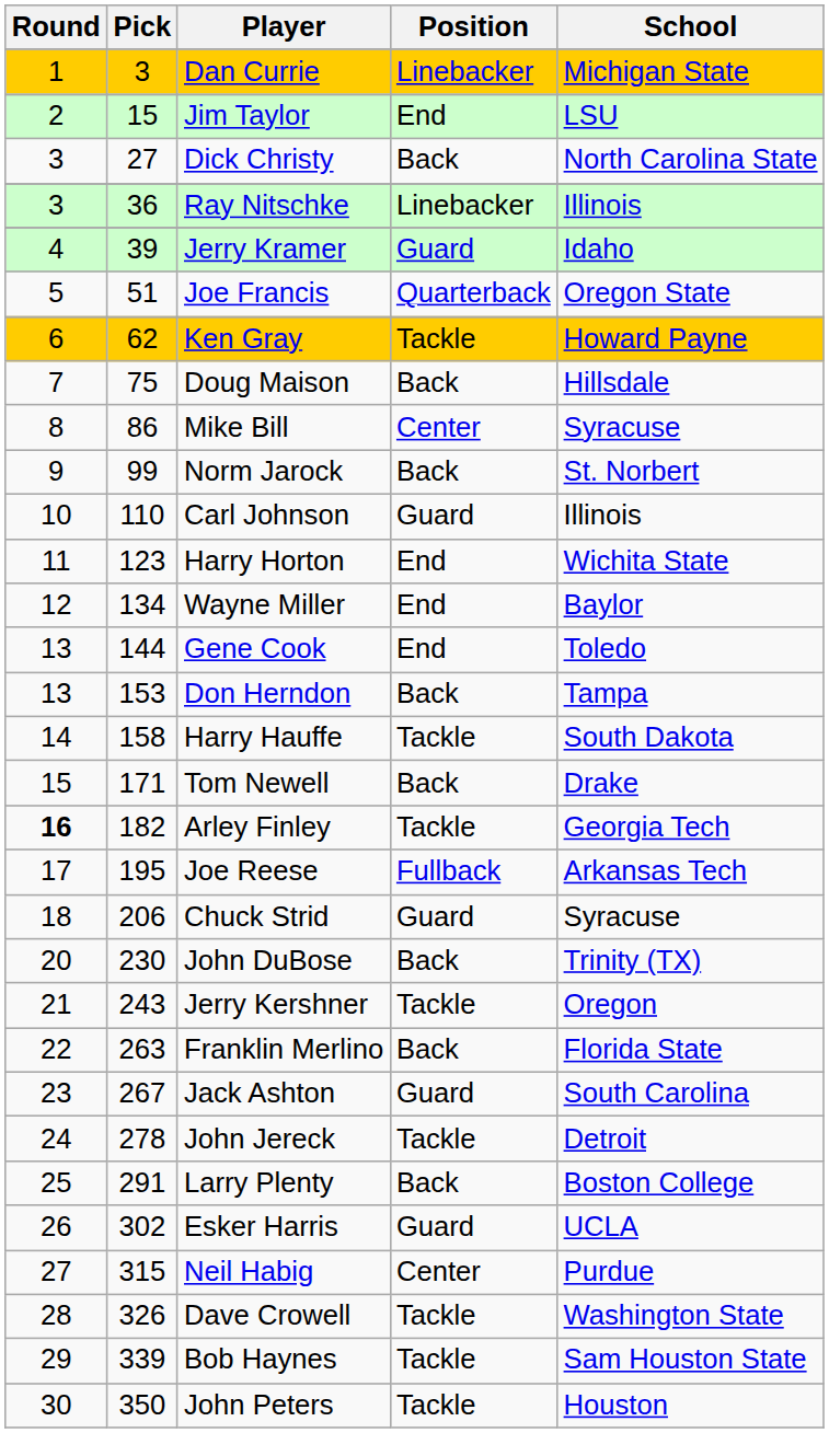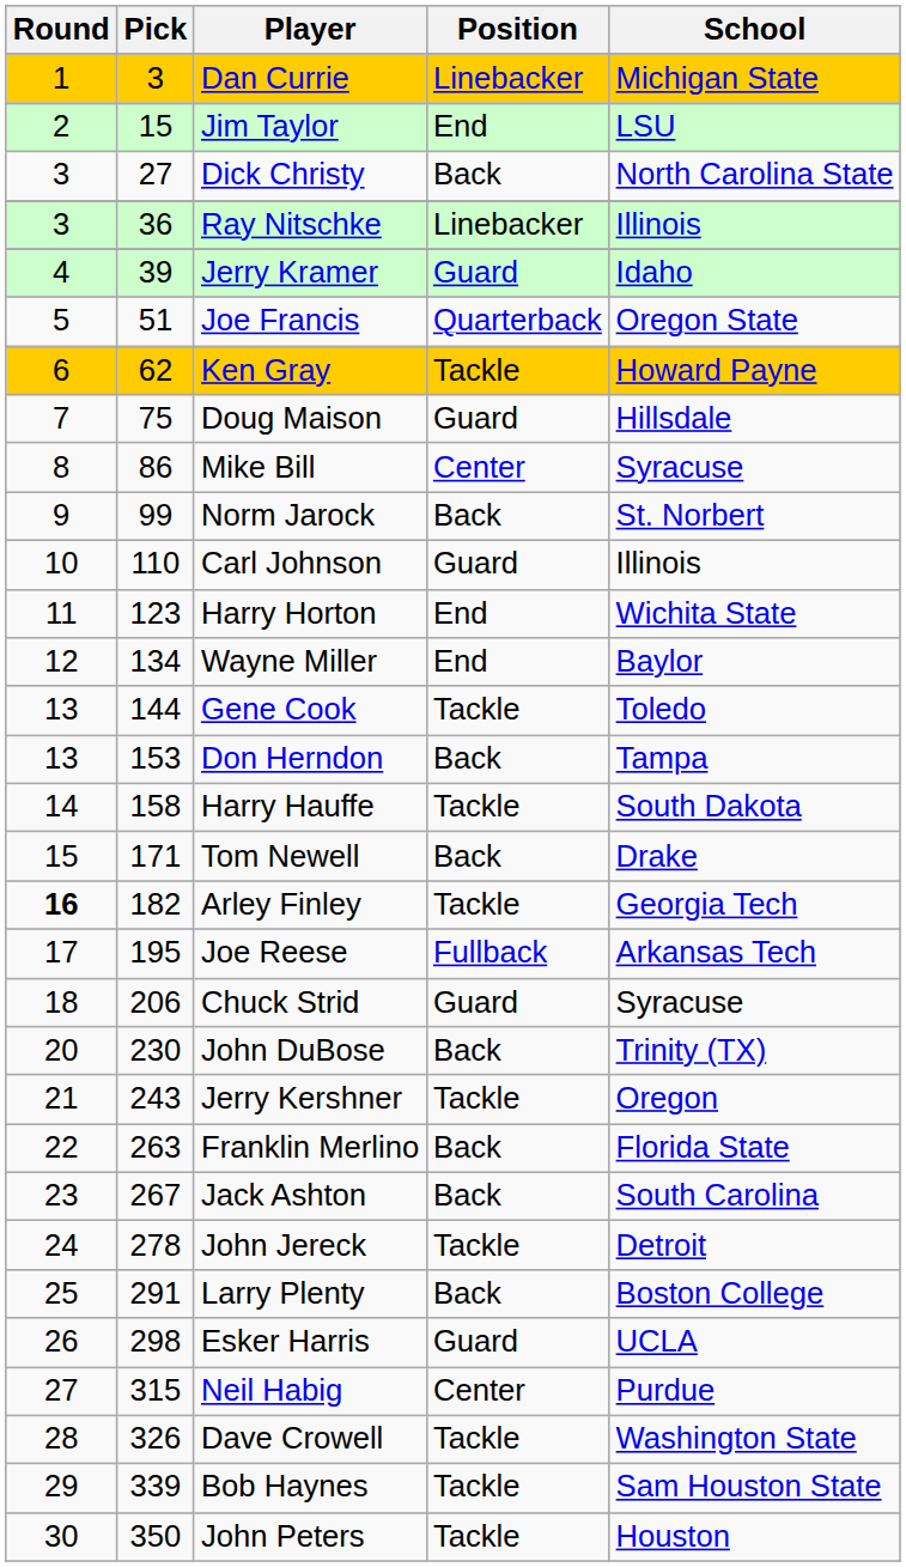Doug Maison | Position: Back -> Guard
Gene Cook | Position: End -> Tackle
Jack Ashton | Position: Guard -> Back
Esker Harris | Pick: 302 -> 298
